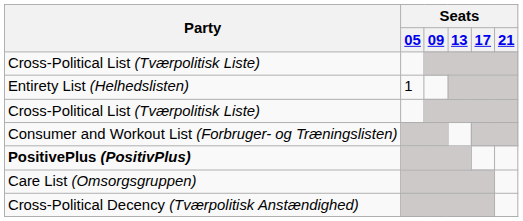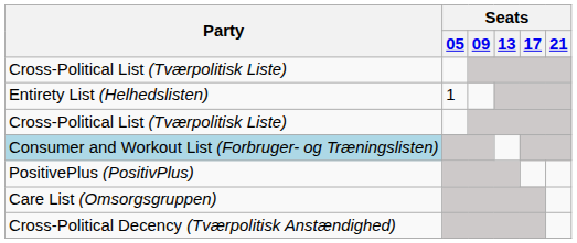Consumer and Workout List (Forbruger- og Træningslisten) | Party: no background -> lightblue background
PositivePlus (PositivPlus) | Party: bold -> normal
